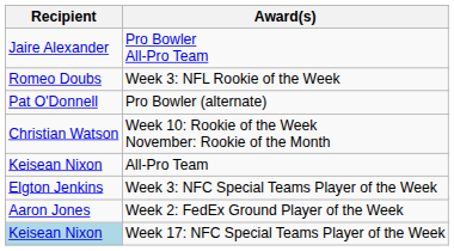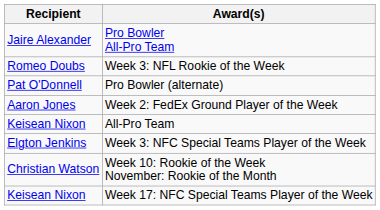rows swapped: Week 2: FedEx Ground Player of the Week <-> Week 10: Rookie of the Week November: Rookie of the Month
Week 17: NFC Special Teams Player of the Week | Recipient: lightblue background -> no background
